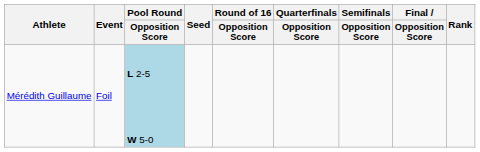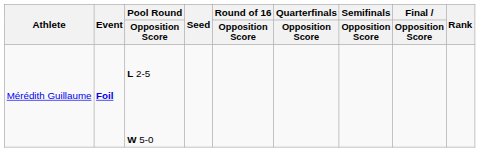Mérédith Guillaume | Event: normal -> bold
Mérédith Guillaume | Pool Round / Opposition Score: lightblue background -> no background
